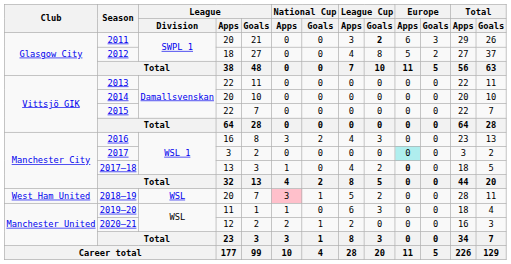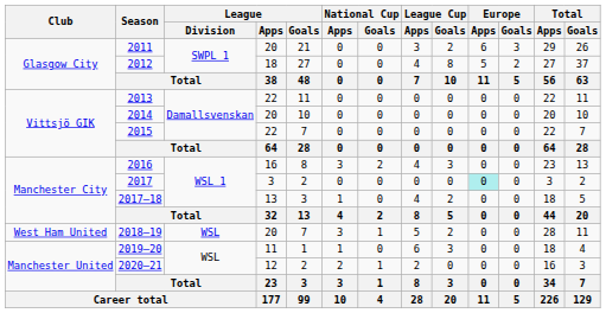2011 | League Cup / Goals: bold -> normal
2017–18 | Europe / Apps: bold -> normal
2018–19 | National Cup / Apps: pink background -> no background
